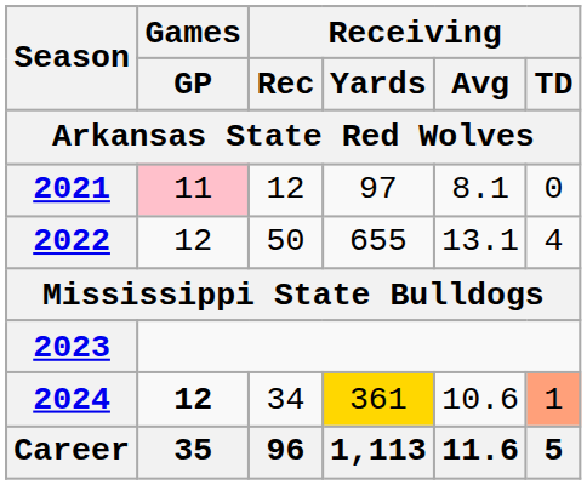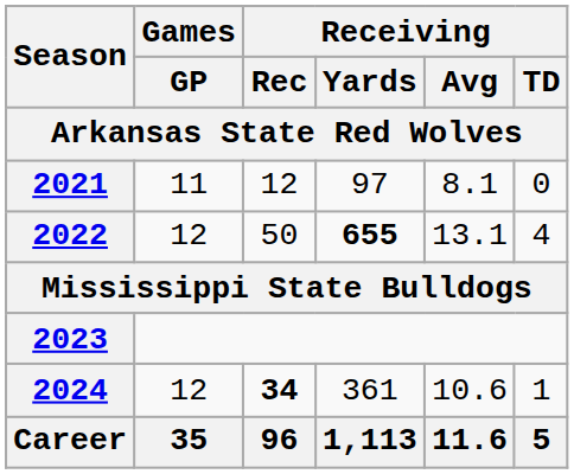2021 | Games / GP / Arkansas State Red Wolves: pink background -> no background
2022 | Receiving / Yards / Arkansas State Red Wolves: normal -> bold
2024 | Games / GP / Arkansas State Red Wolves: bold -> normal
2024 | Receiving / Rec / Arkansas State Red Wolves: normal -> bold
2024 | Receiving / Yards / Arkansas State Red Wolves: gold background -> no background
2024 | Receiving / TD / Arkansas State Red Wolves: lightsalmon background -> no background
